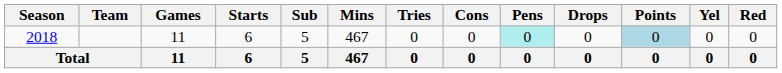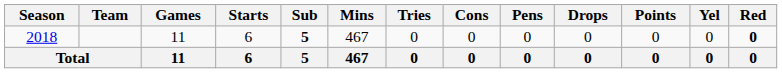2018 | Sub: normal -> bold
2018 | Pens: paleturquoise background -> no background
2018 | Points: lightblue background -> no background
2018 | Red: normal -> bold
